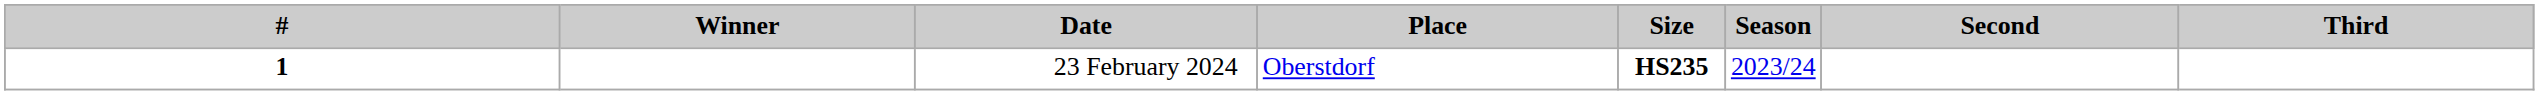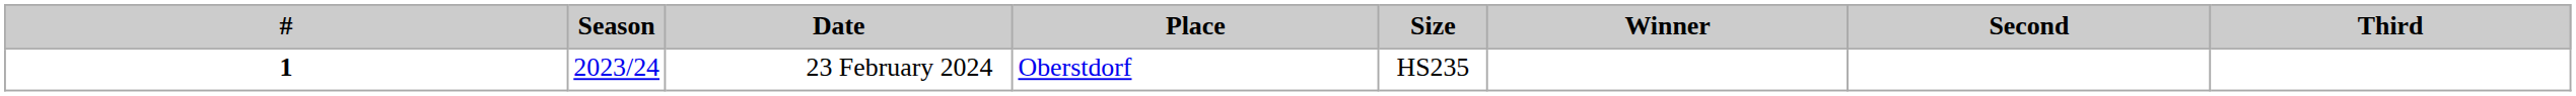columns swapped: Season <-> Winner
23 February 2024 | Size: bold -> normal
